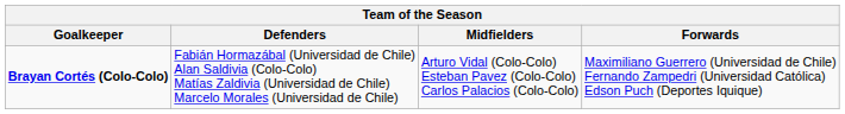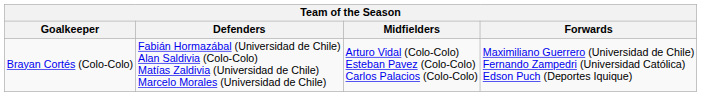Brayan Cortés (Colo-Colo) | Goalkeeper: bold -> normal
